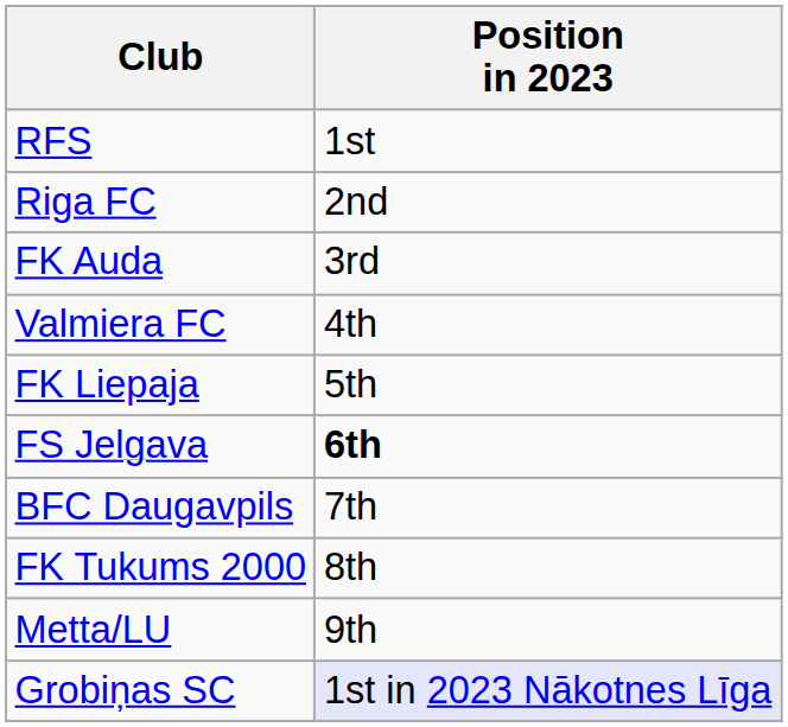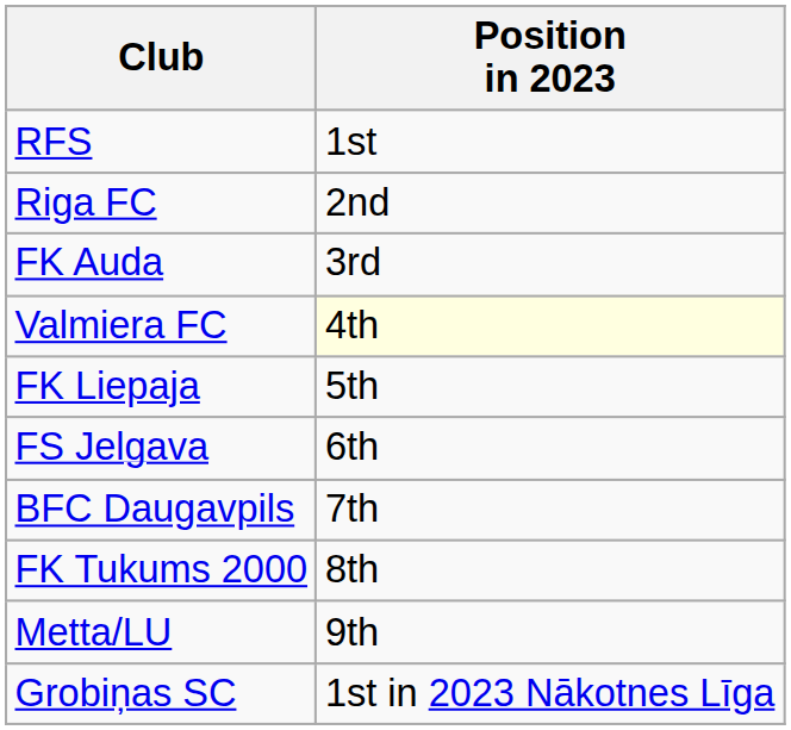Valmiera FC | Position in 2023: no background -> lightyellow background
FS Jelgava | Position in 2023: bold -> normal
Grobiņas SC | Position in 2023: lavender background -> no background
